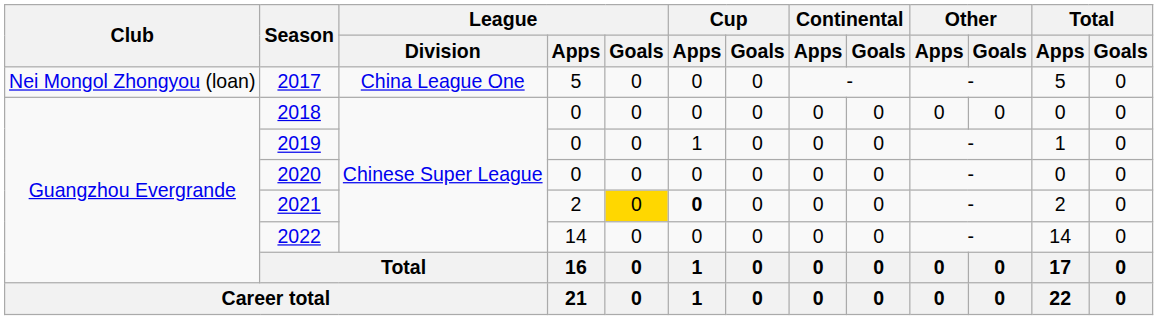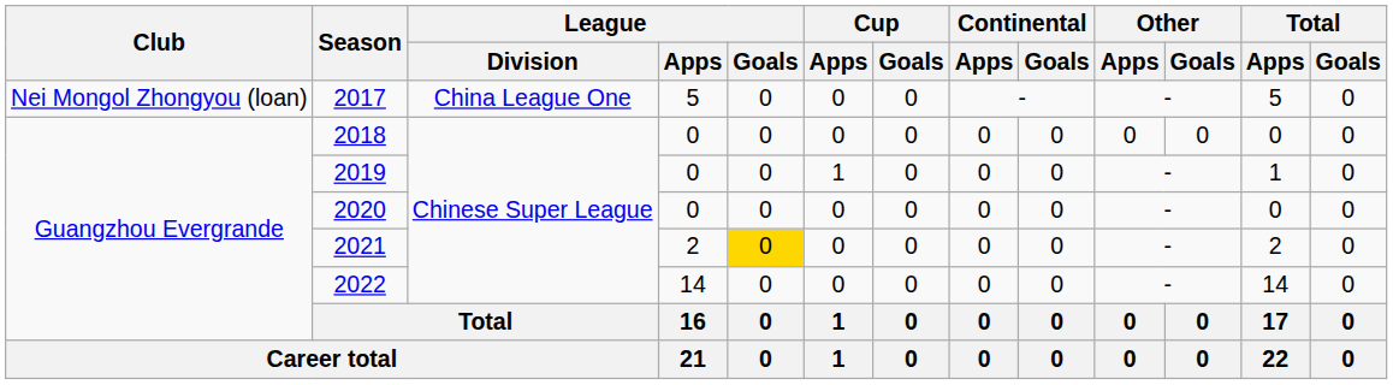2021 | Cup / Apps: bold -> normal
